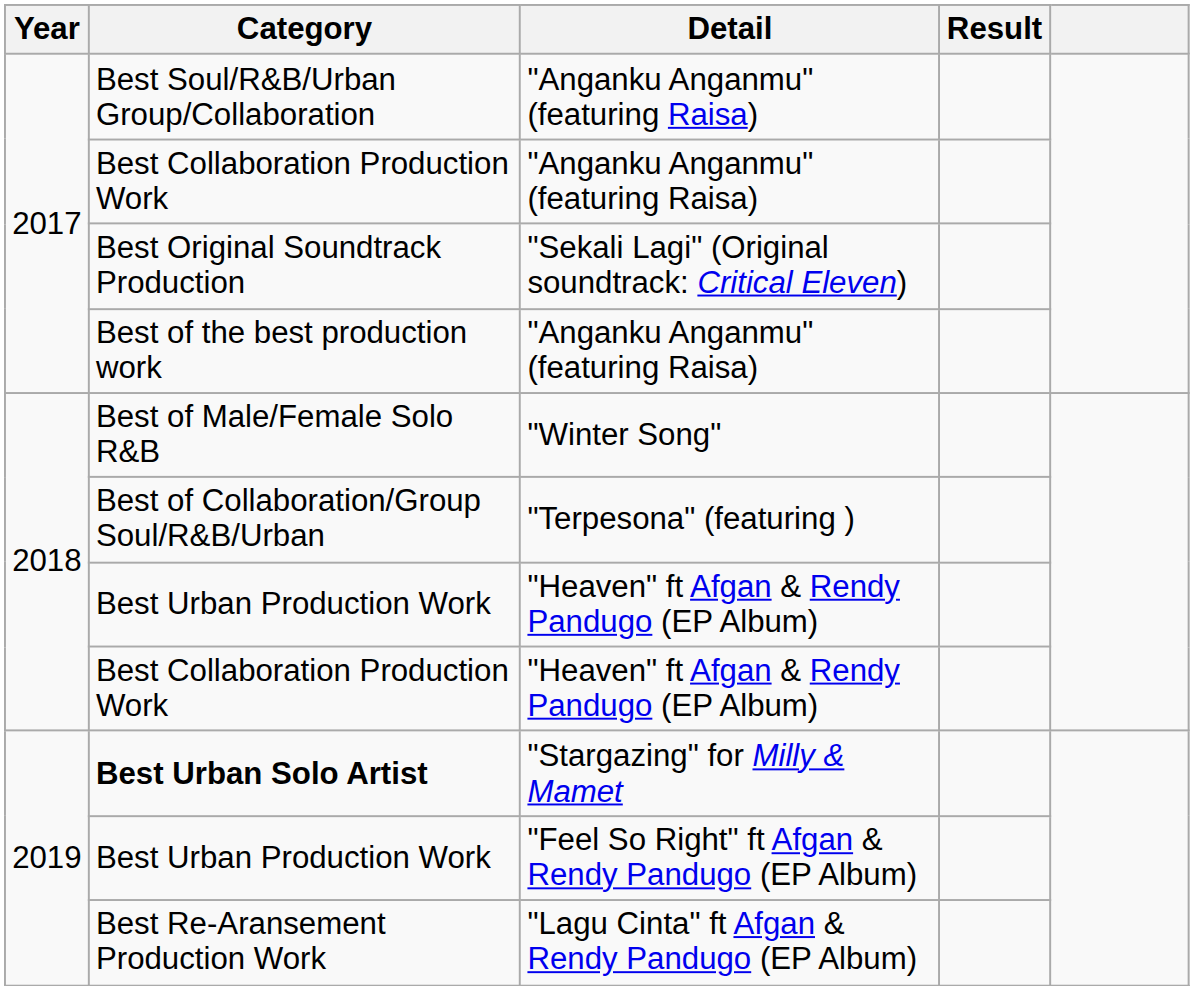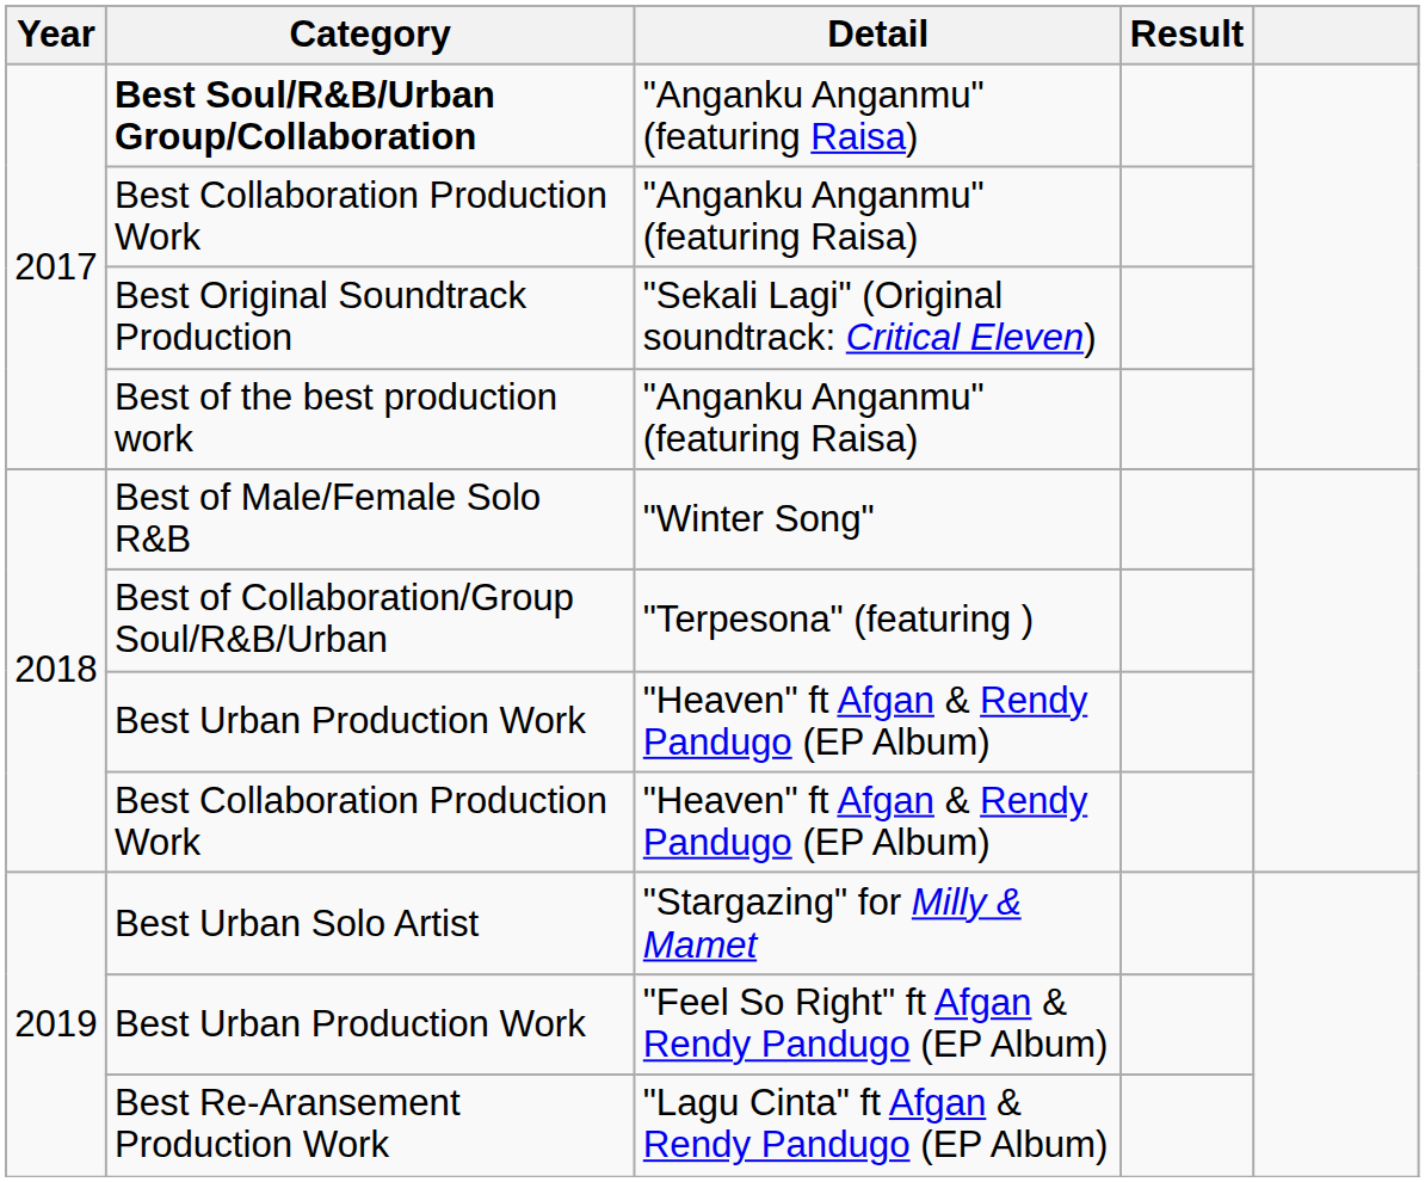Best Soul/R&B/Urban Group/Collaboration | Category: normal -> bold
Best Urban Solo Artist | Category: bold -> normal
